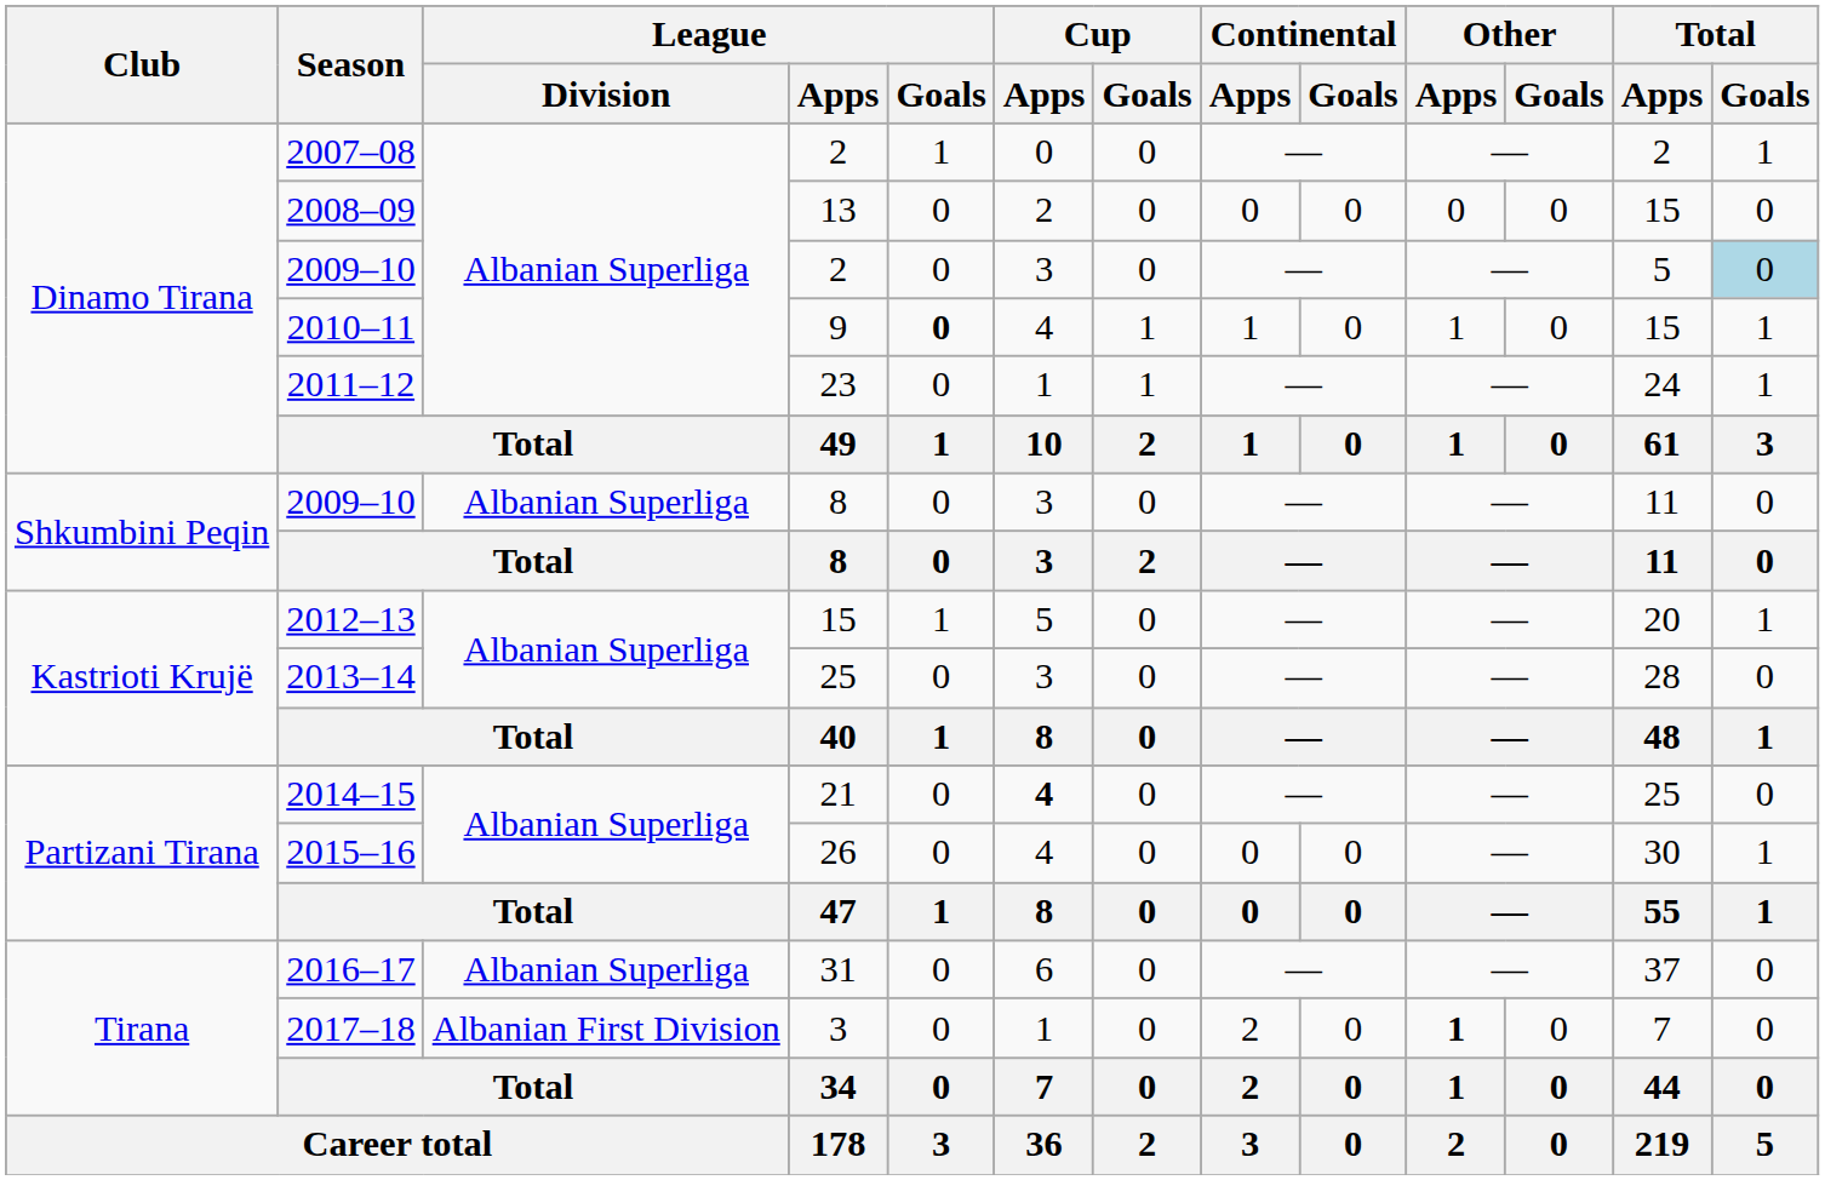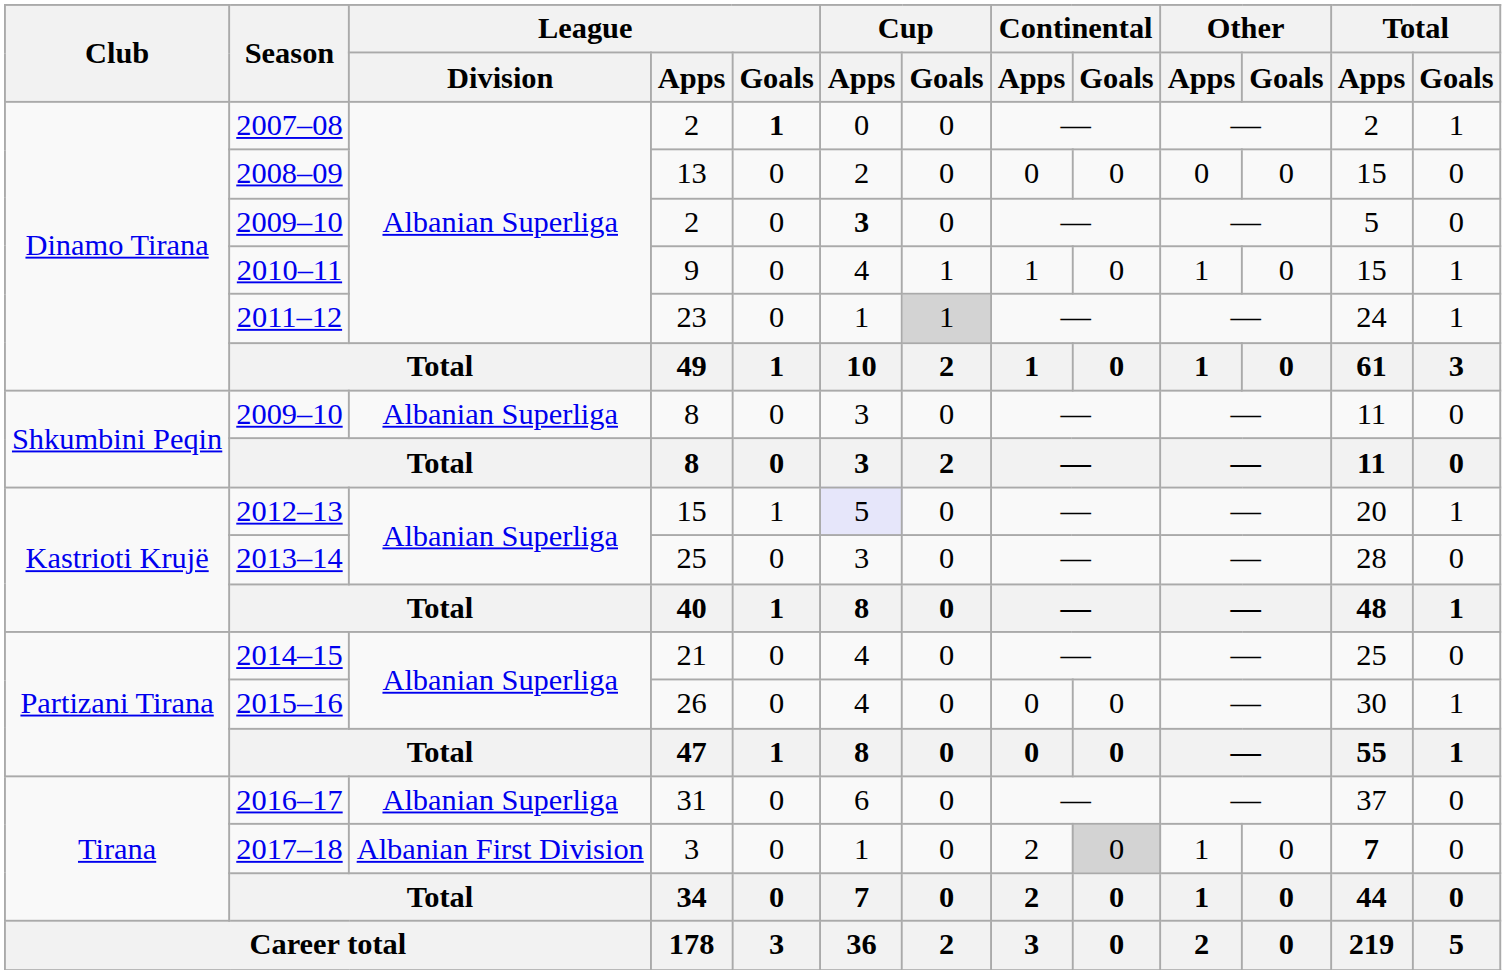2007–08 | League / Goals: normal -> bold
2009–10 / 2 | Cup / Apps: normal -> bold
2009–10 / 2 | Total / Goals: lightblue background -> no background
2010–11 | League / Goals: bold -> normal
2011–12 | Cup / Goals: no background -> lightgrey background
2012–13 | Cup / Apps: no background -> lavender background
2014–15 | Cup / Apps: bold -> normal
2017–18 | Continental / Goals: no background -> lightgrey background
2017–18 | Other / Apps: bold -> normal
2017–18 | Total / Apps: normal -> bold
